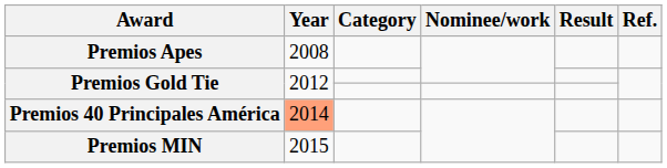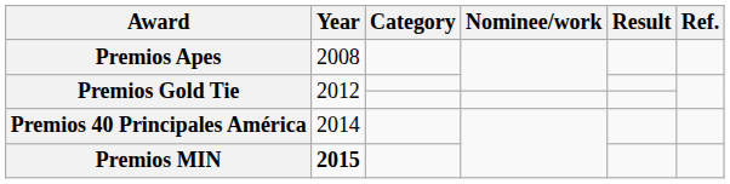Premios 40 Principales América | Year: lightsalmon background -> no background
Premios MIN | Year: normal -> bold
